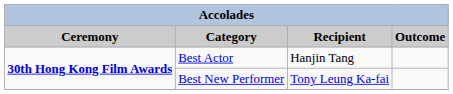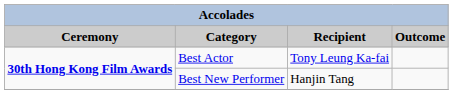Best Actor | Recipient: Hanjin Tang -> Tony Leung Ka-fai
Best New Performer | Recipient: Tony Leung Ka-fai -> Hanjin Tang
